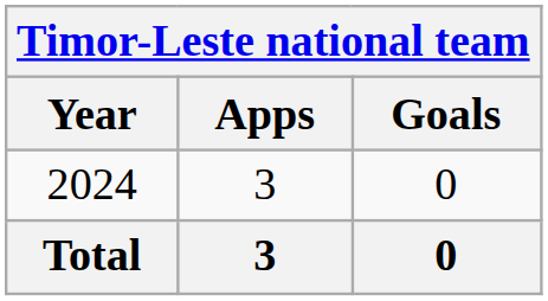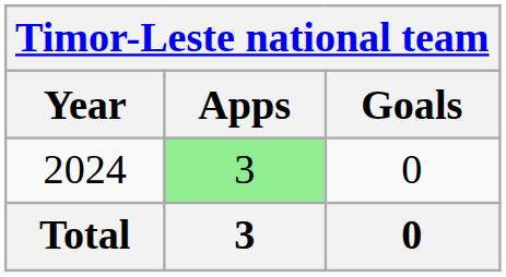2024 | Apps: no background -> lightgreen background
